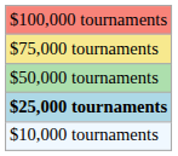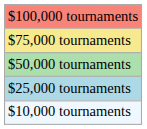row 4 | column 1: bold -> normal
